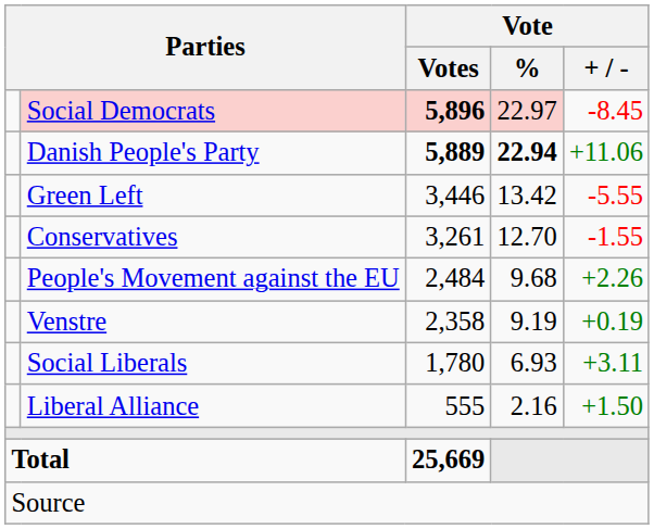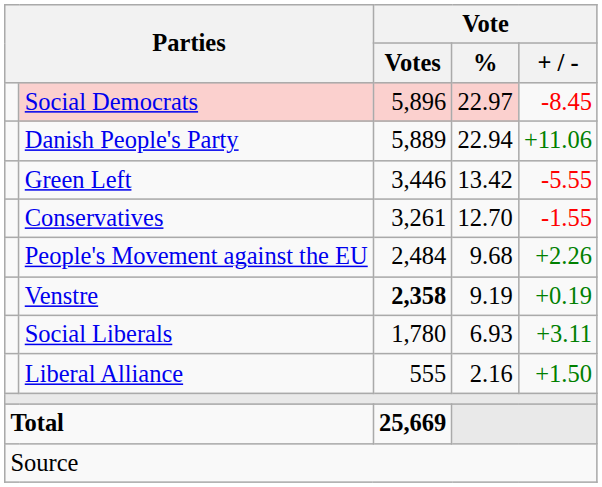Social Democrats | Vote / Votes: bold -> normal
Danish People's Party | Vote / Votes: bold -> normal
Danish People's Party | Vote / %: bold -> normal
Venstre | Vote / Votes: normal -> bold
